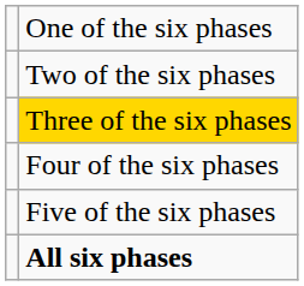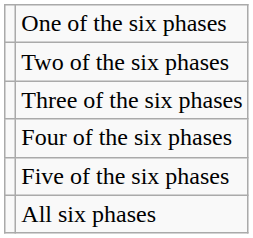Three of the six phases | column 2: gold background -> no background
All six phases | column 2: bold -> normal
